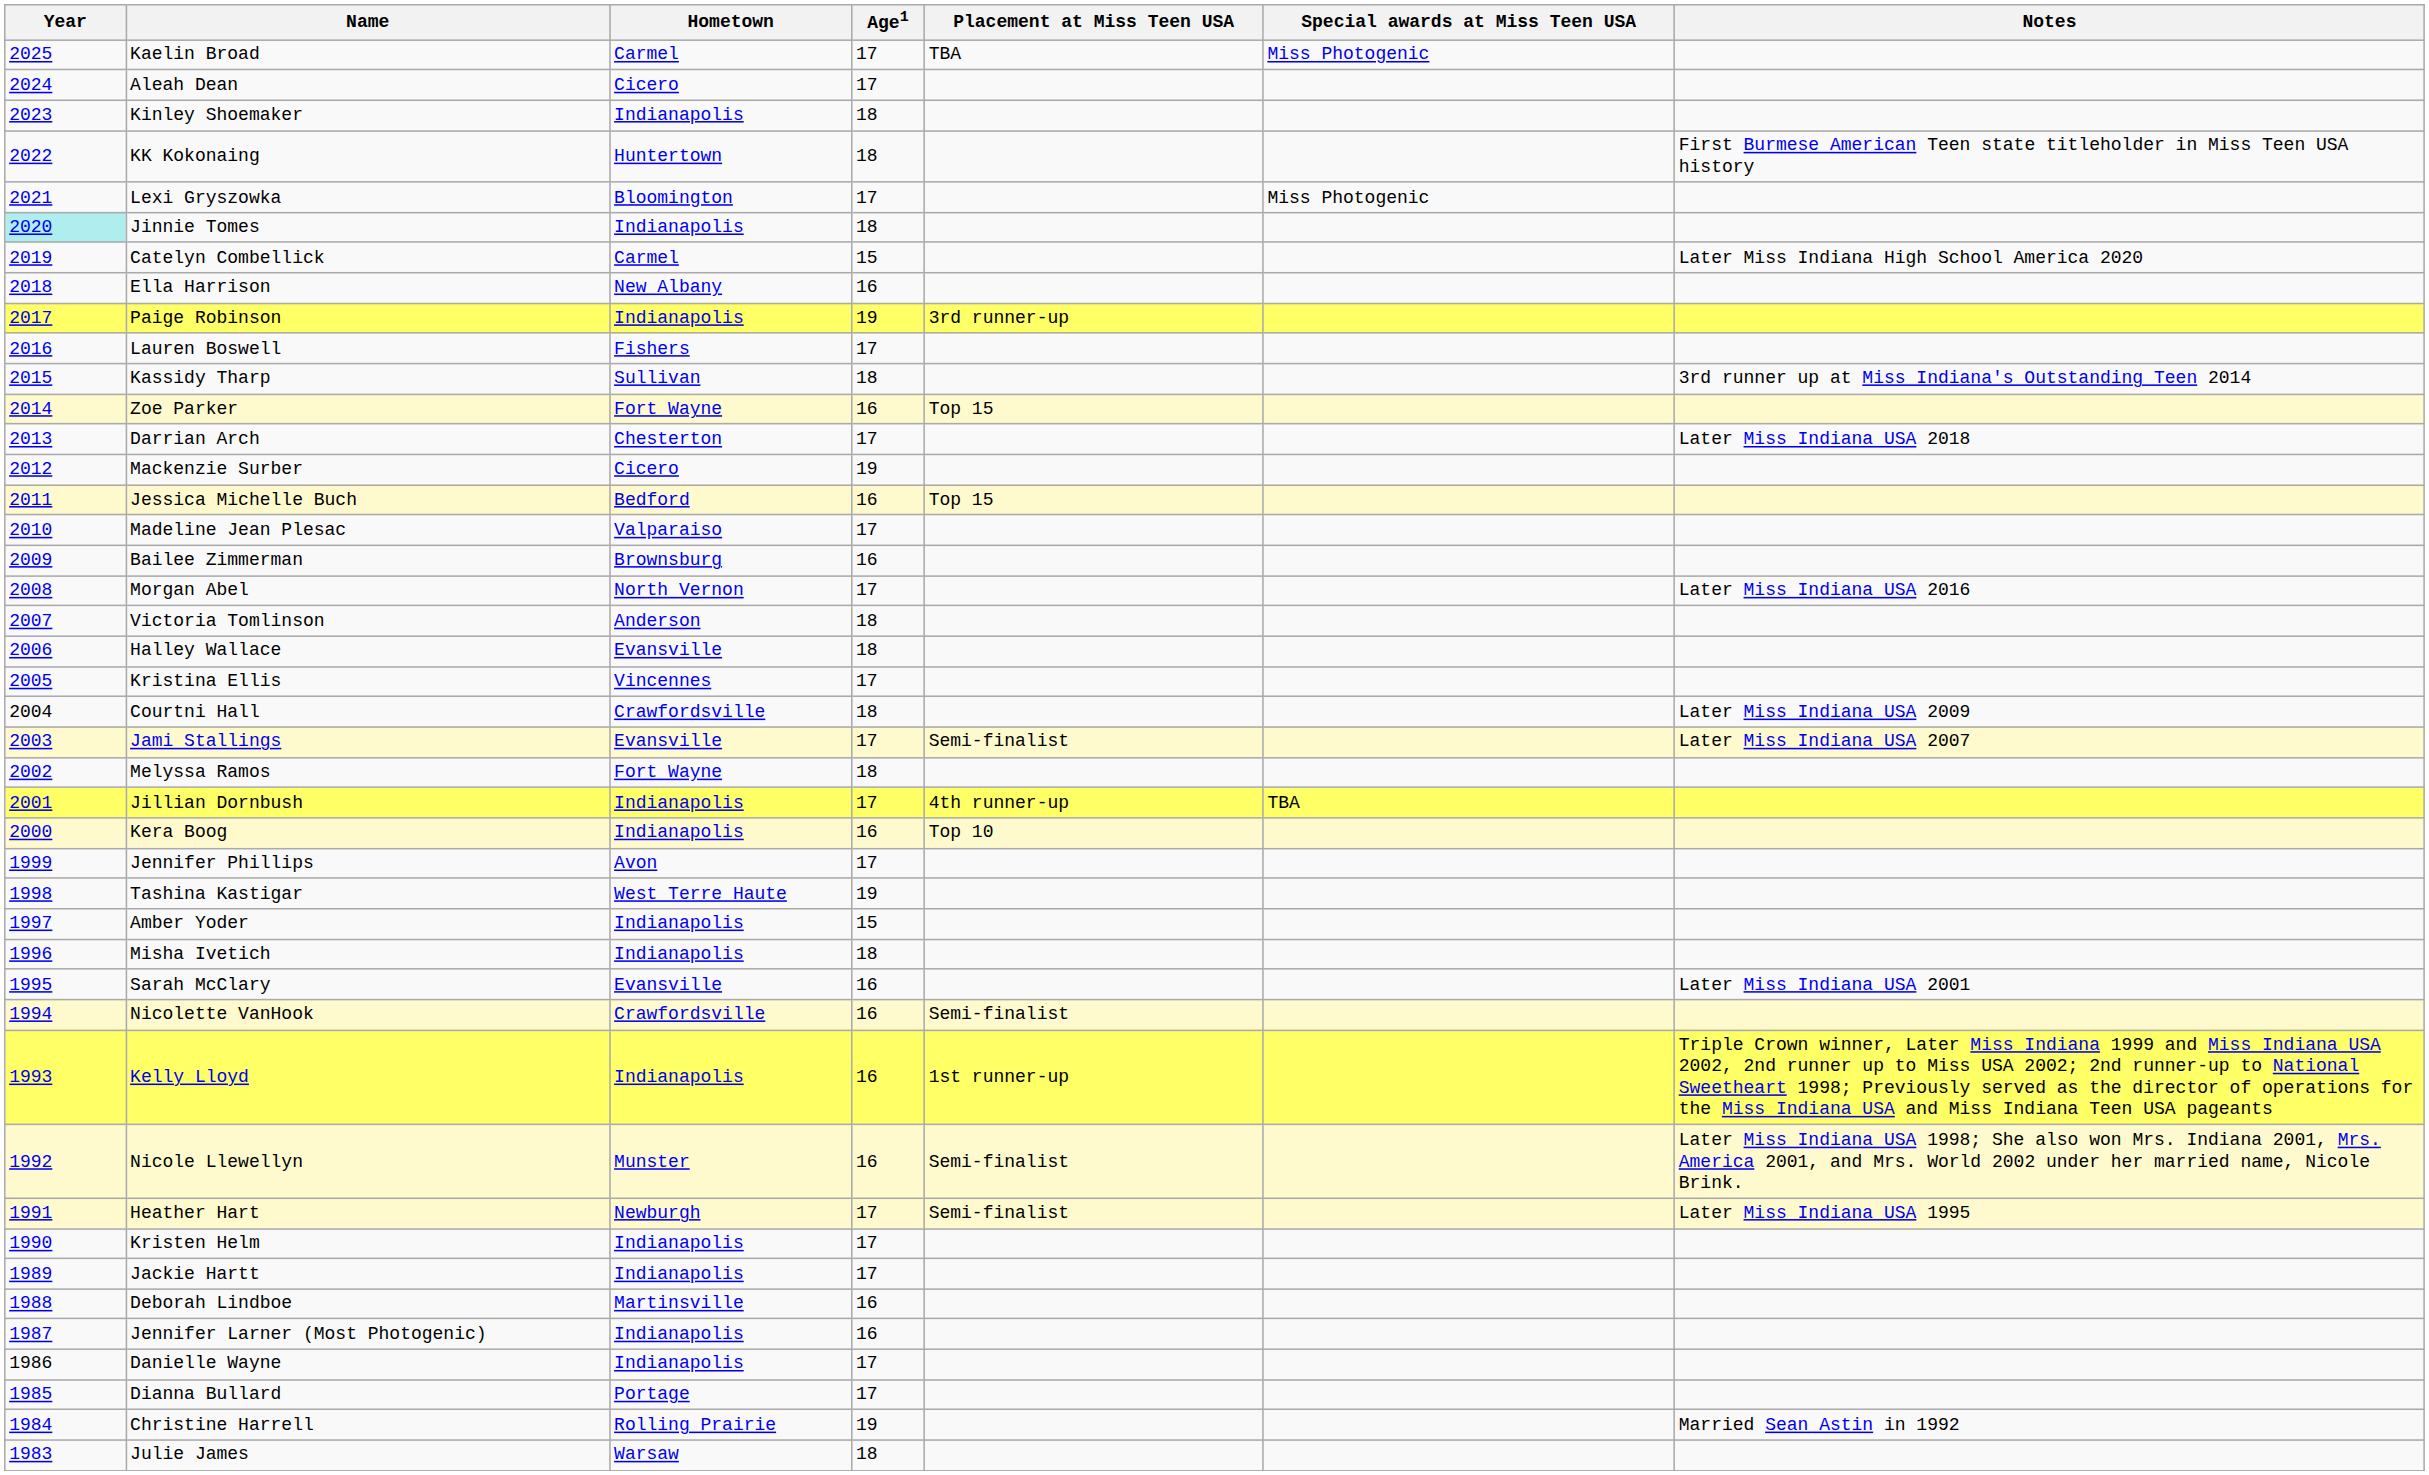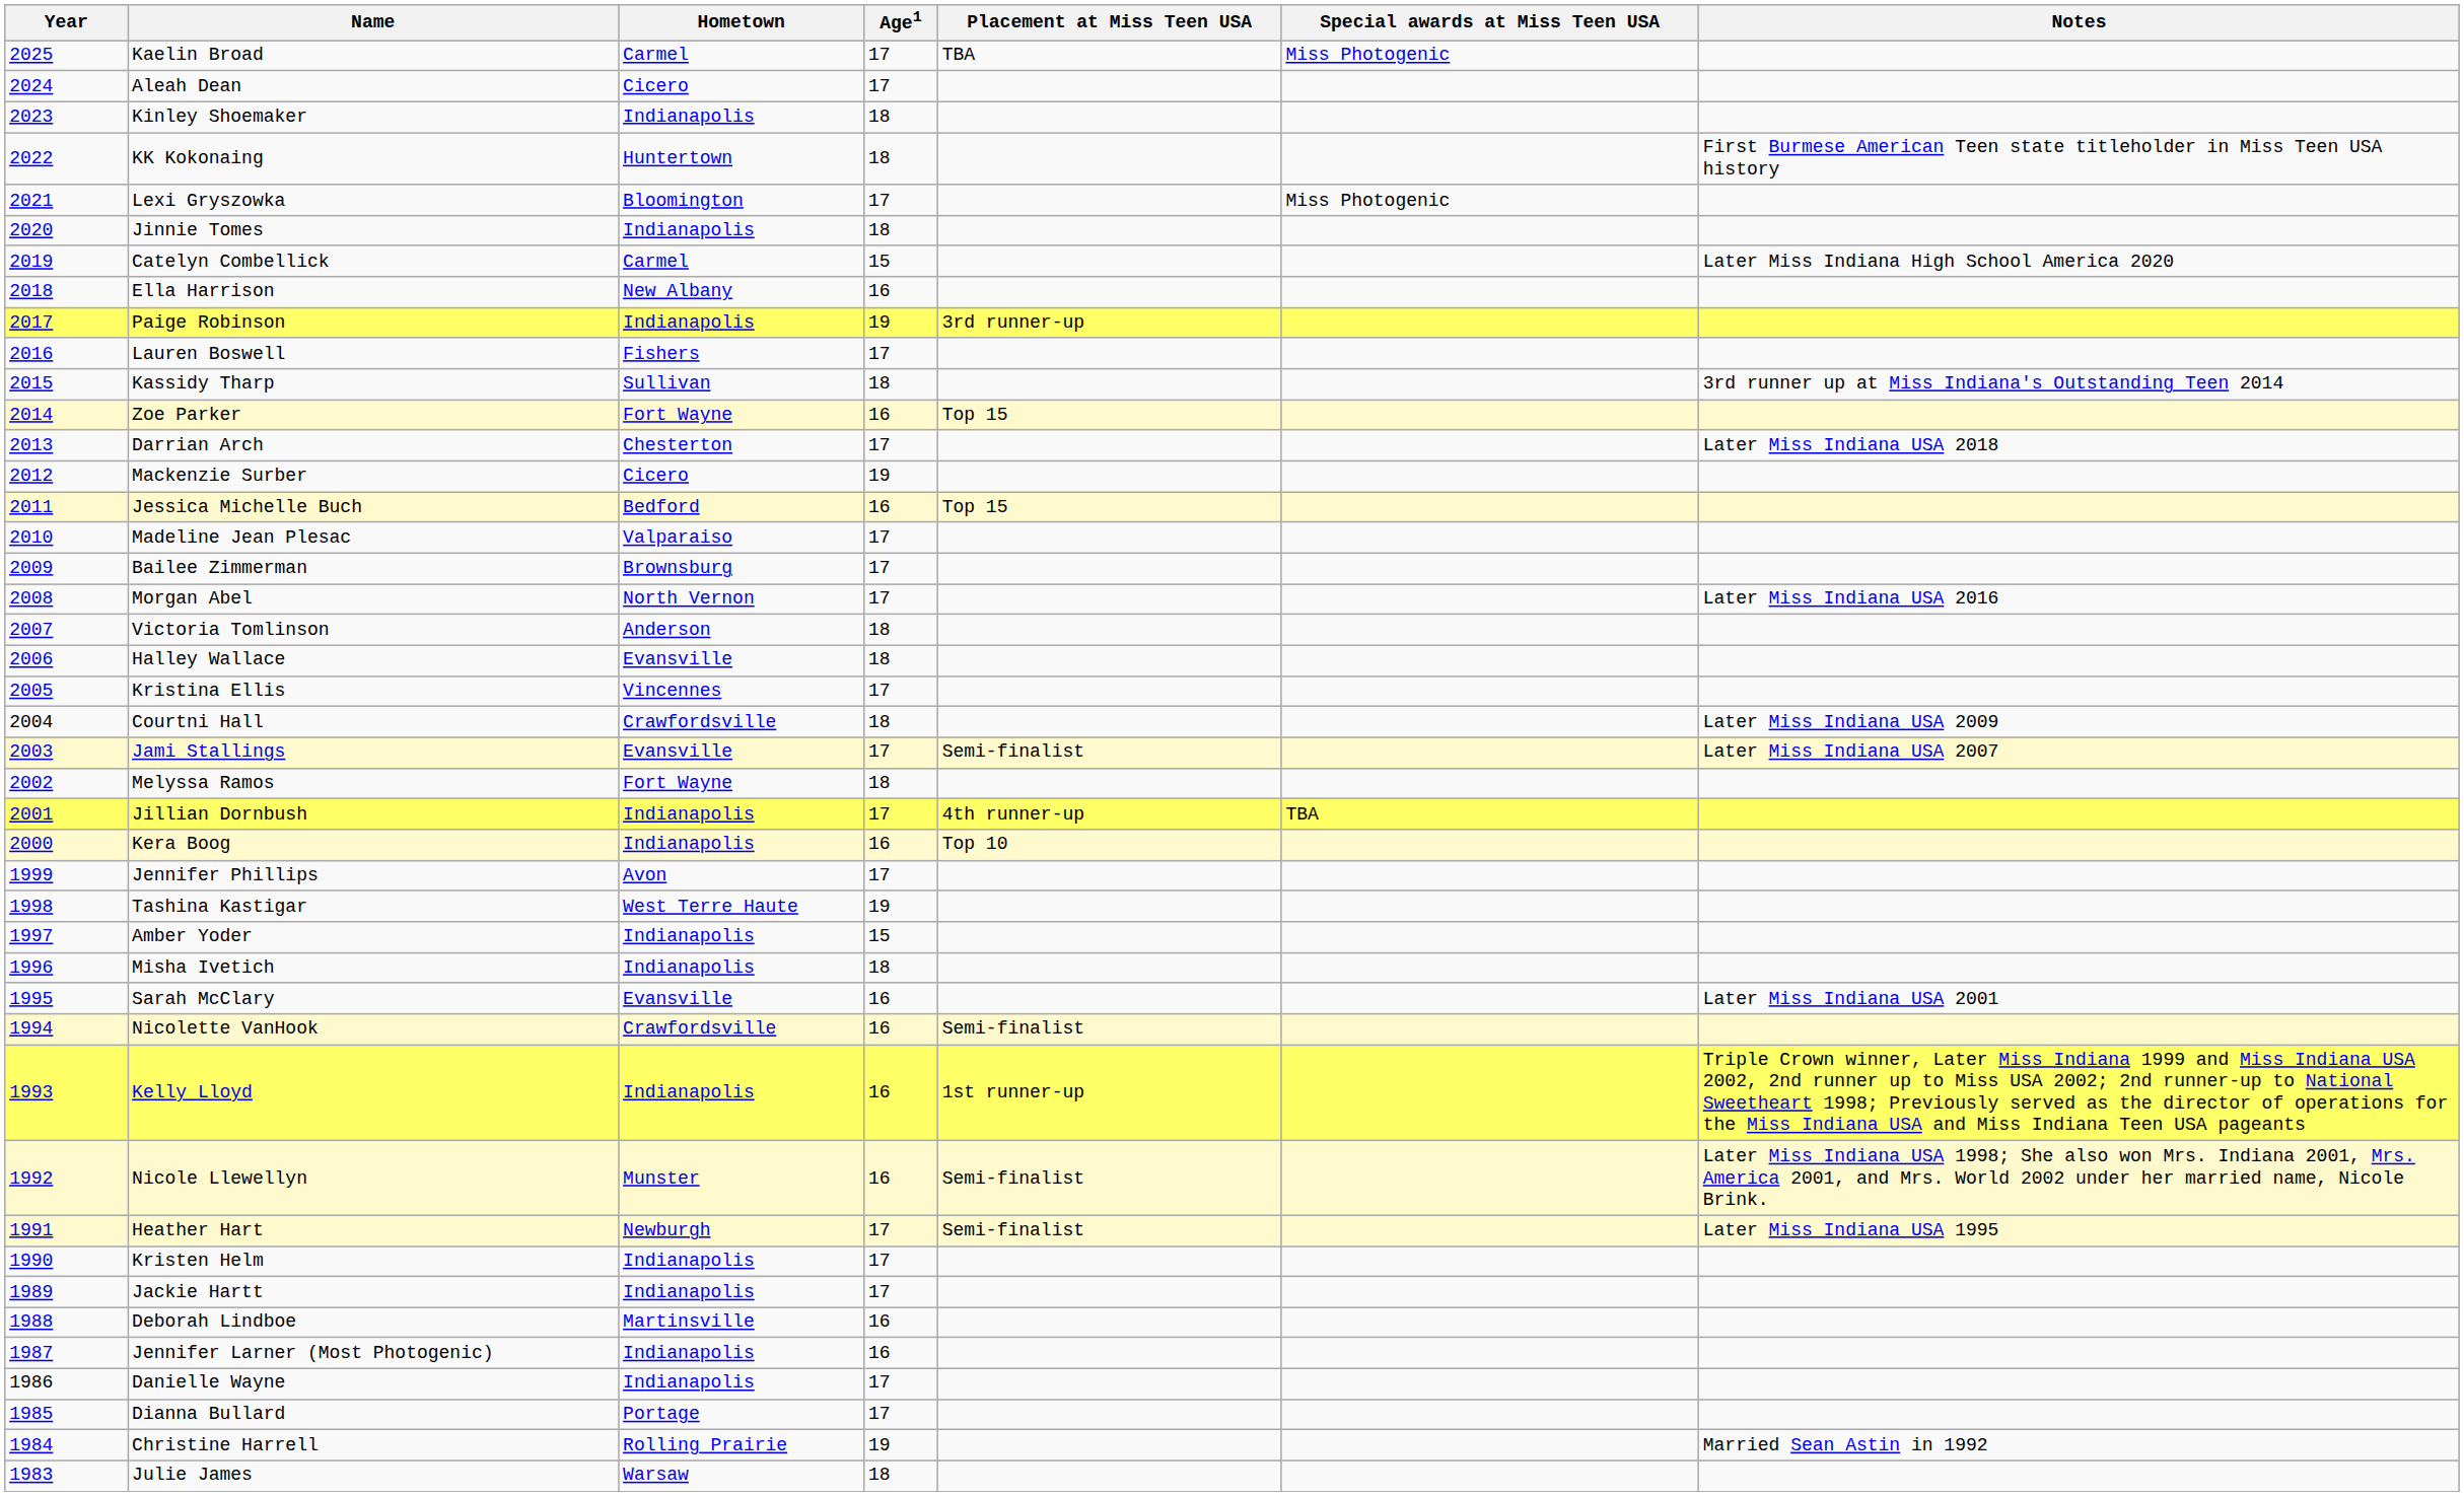Jinnie Tomes | Year: paleturquoise background -> no background
Bailee Zimmerman | Age1: 16 -> 17
